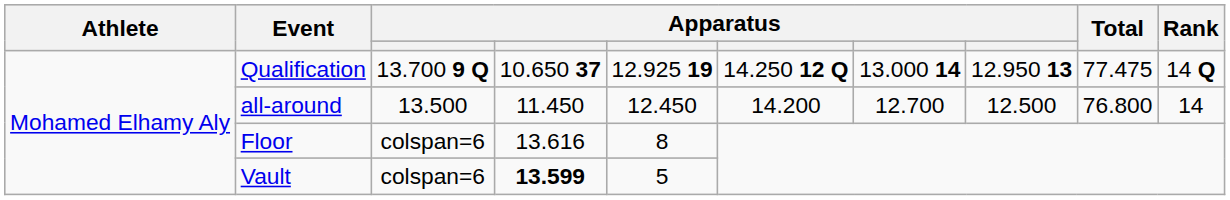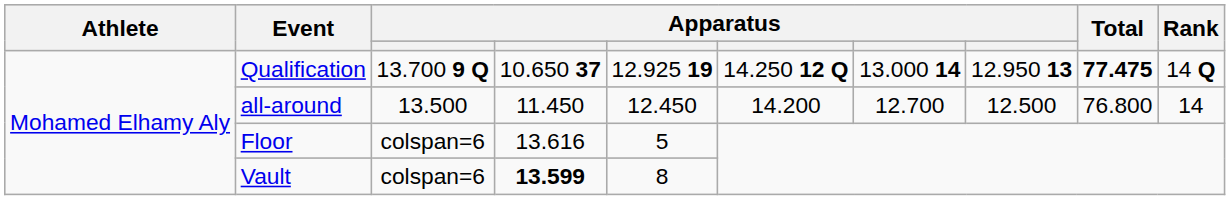Qualification | Total: normal -> bold
Floor | column 5: 8 -> 5
Vault | column 5: 5 -> 8
